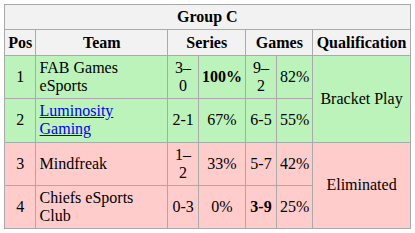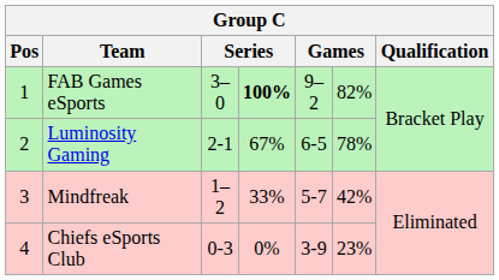Luminosity Gaming | column 6: 55% -> 78%
Chiefs eSports Club | column 5: bold -> normal
Chiefs eSports Club | column 6: 25% -> 23%
